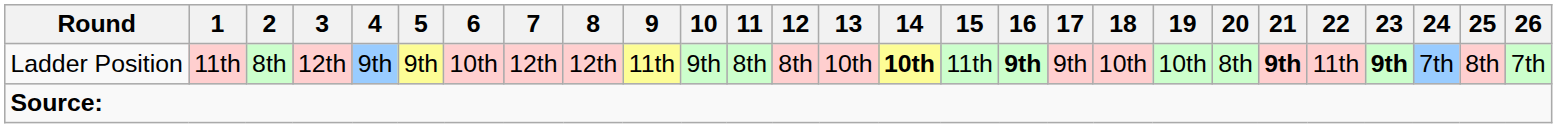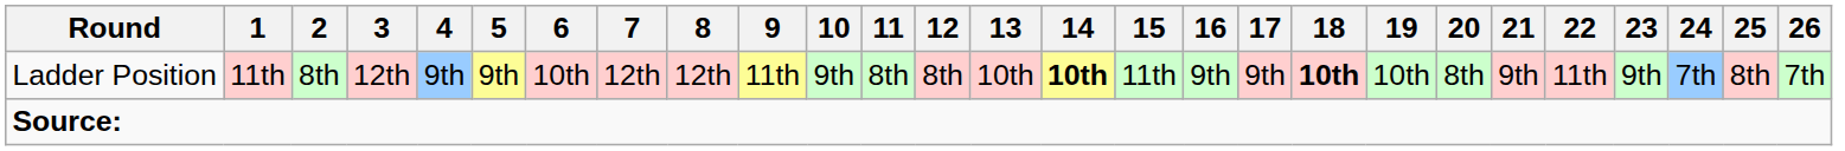Ladder Position | 16: bold -> normal
Ladder Position | 18: normal -> bold
Ladder Position | 21: bold -> normal
Ladder Position | 23: bold -> normal
